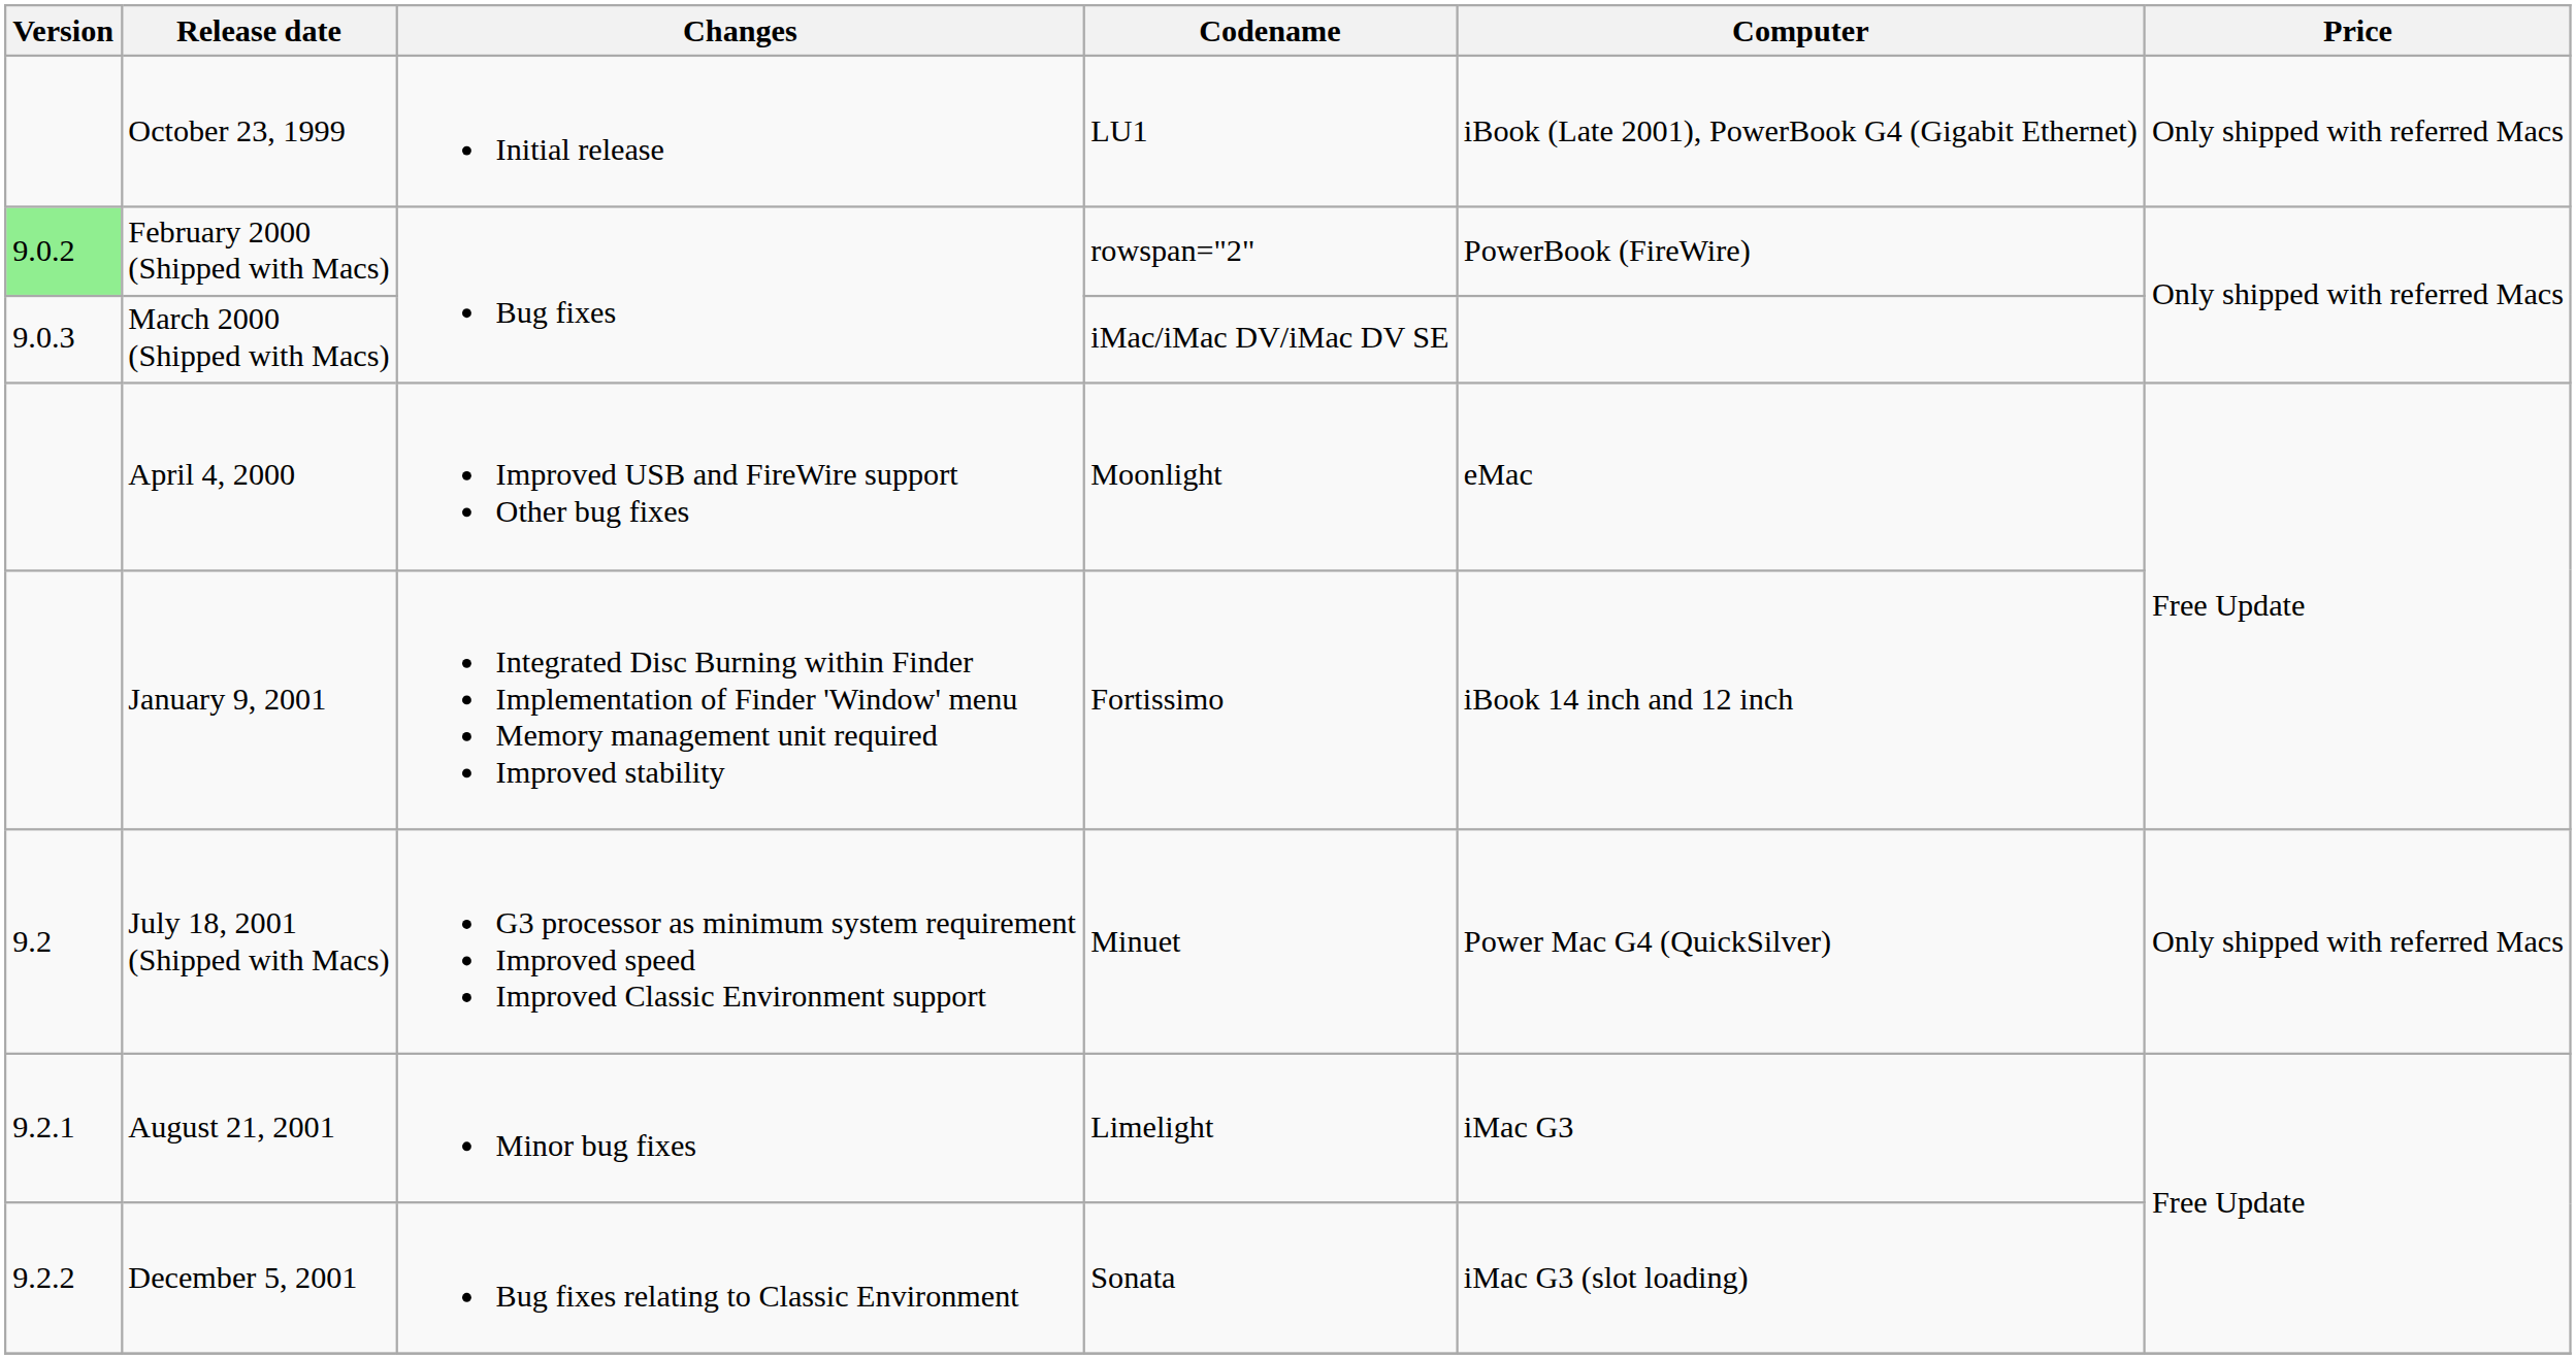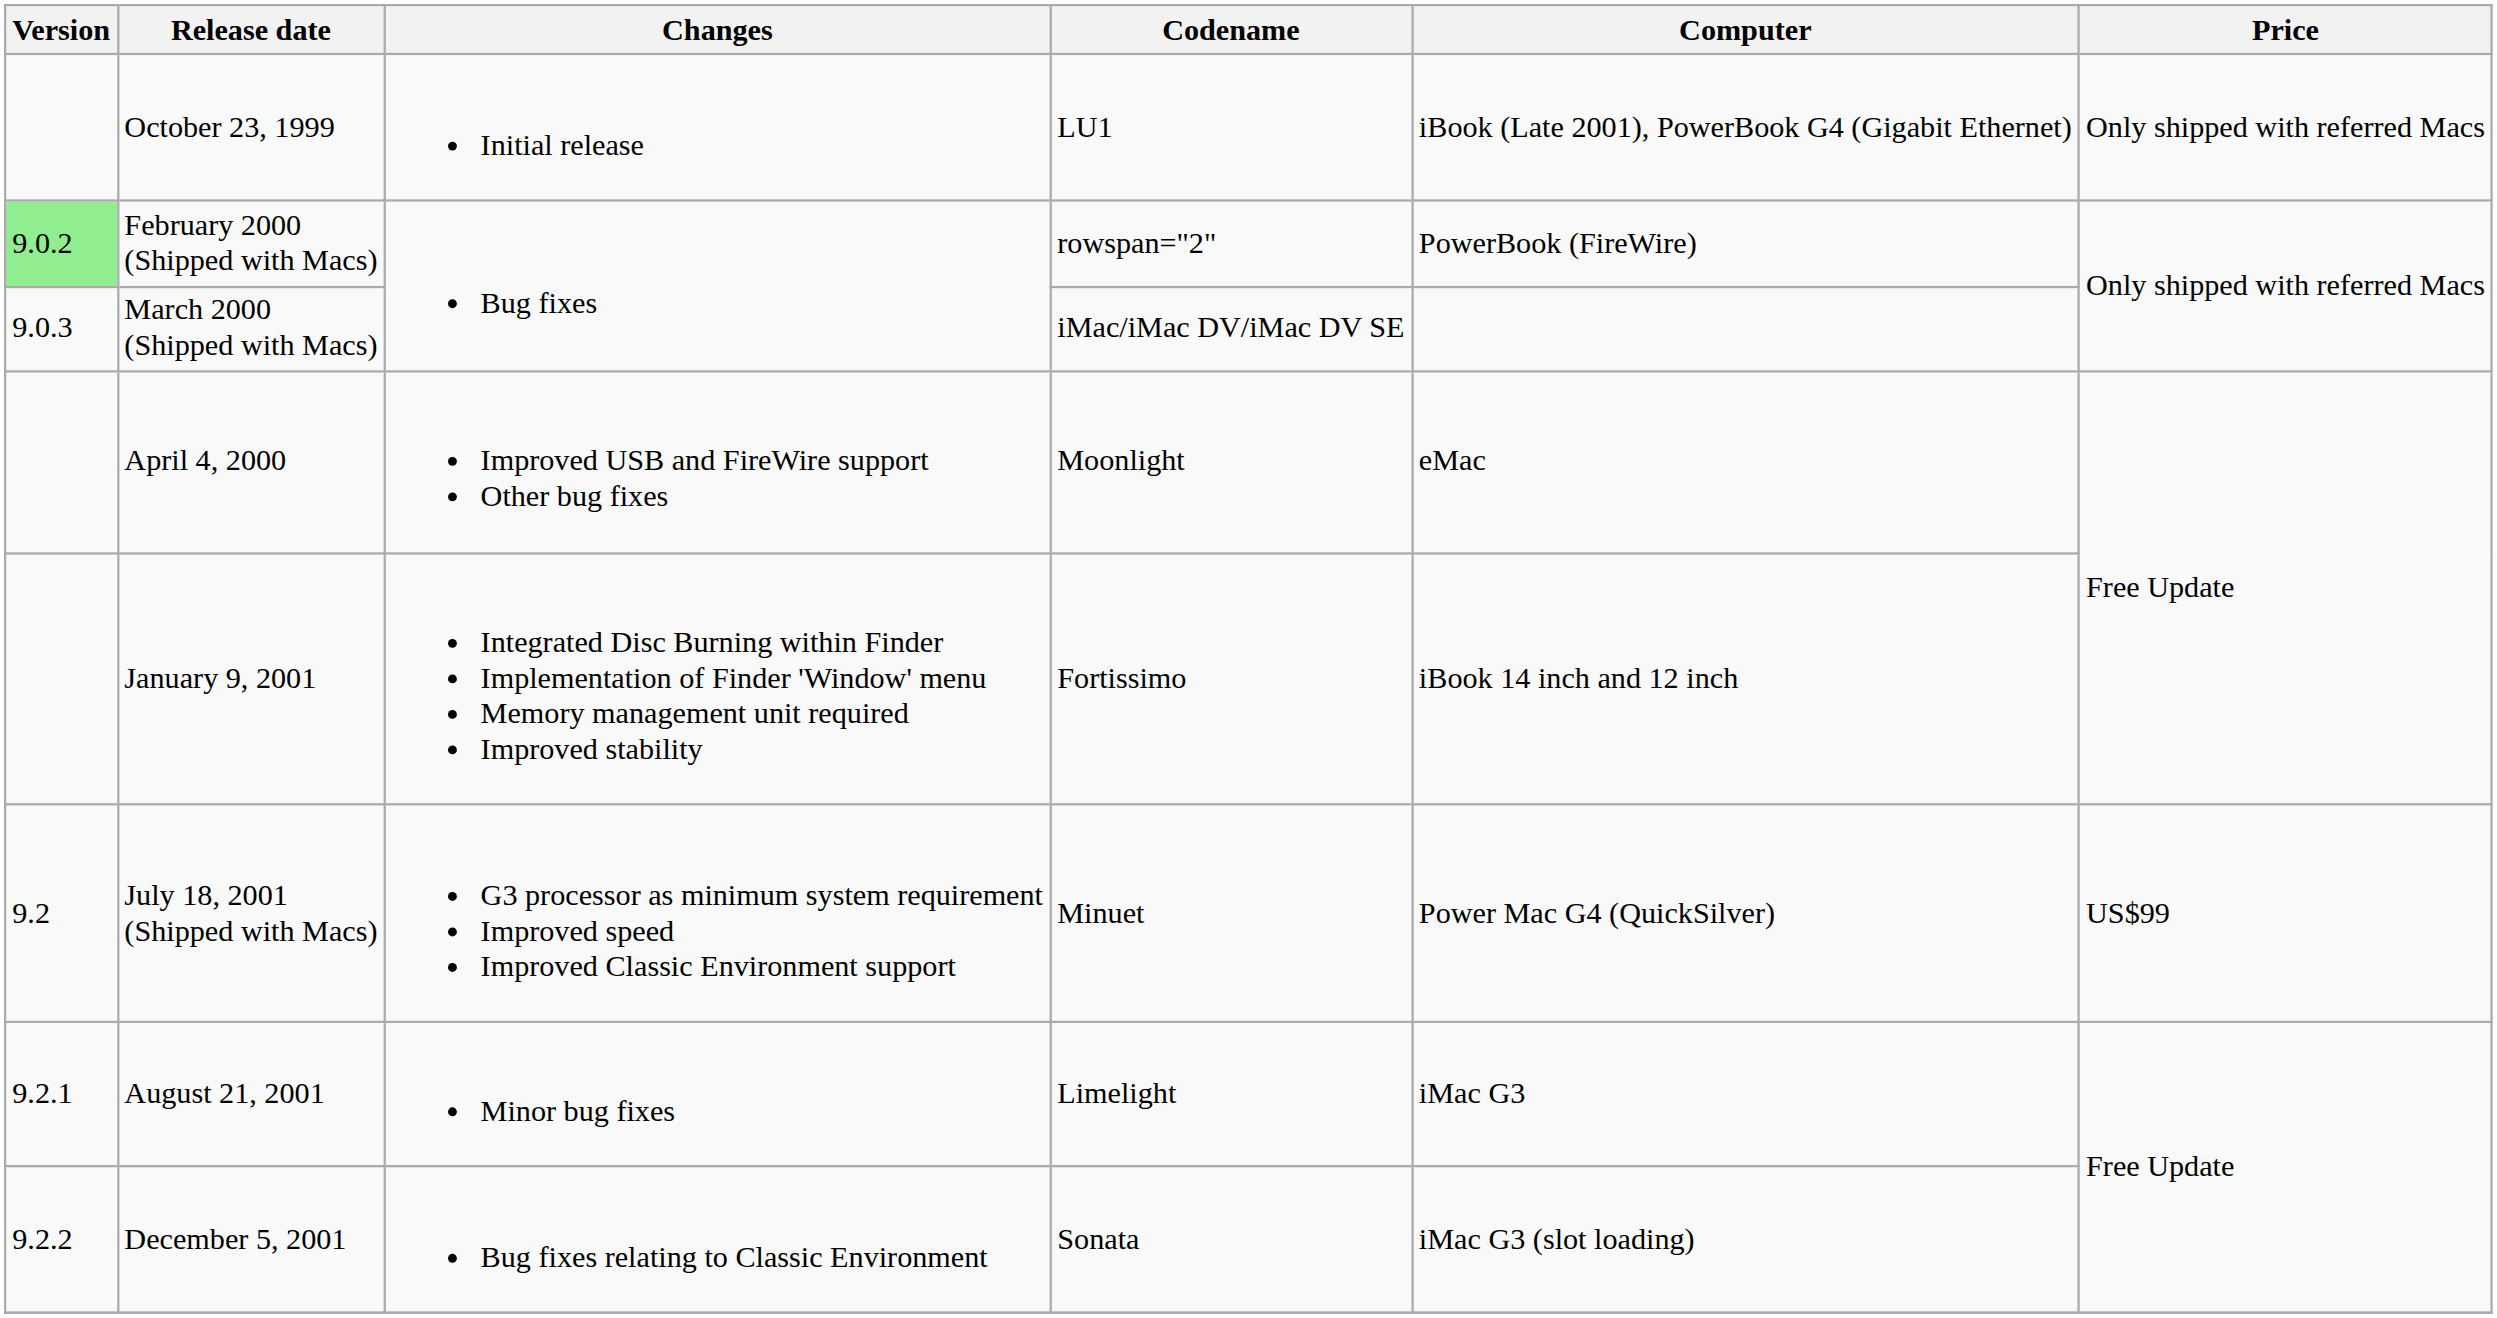July 18, 2001 (Shipped with Macs) | Price: Only shipped with referred Macs -> US$99
